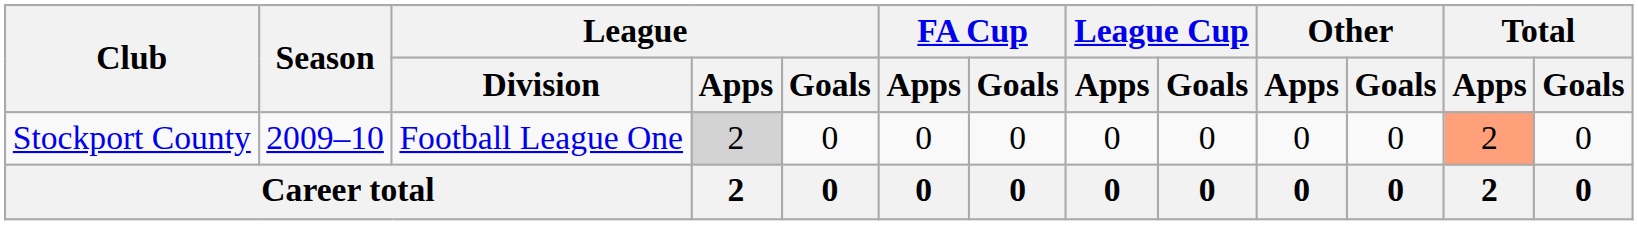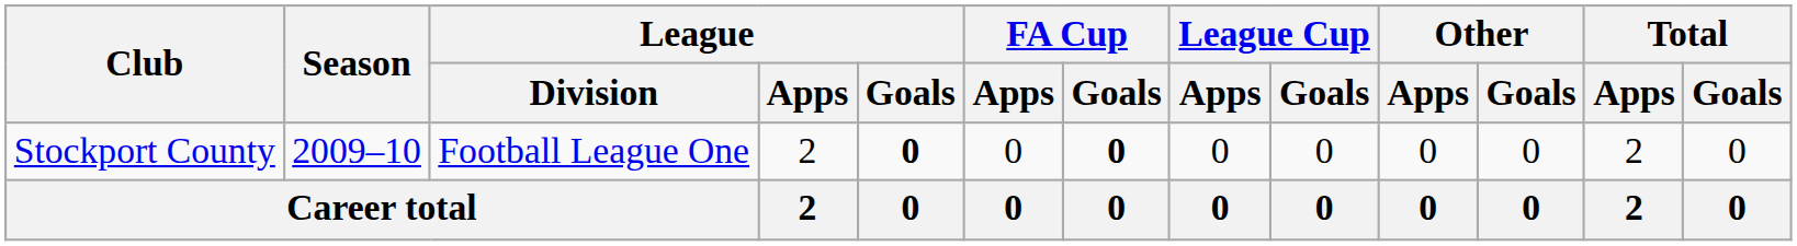Stockport County | League / Apps: lightgrey background -> no background
Stockport County | League / Goals: normal -> bold
Stockport County | FA Cup / Goals: normal -> bold
Stockport County | Total / Apps: lightsalmon background -> no background
